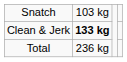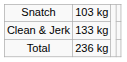Clean & Jerk | column 2: bold -> normal
